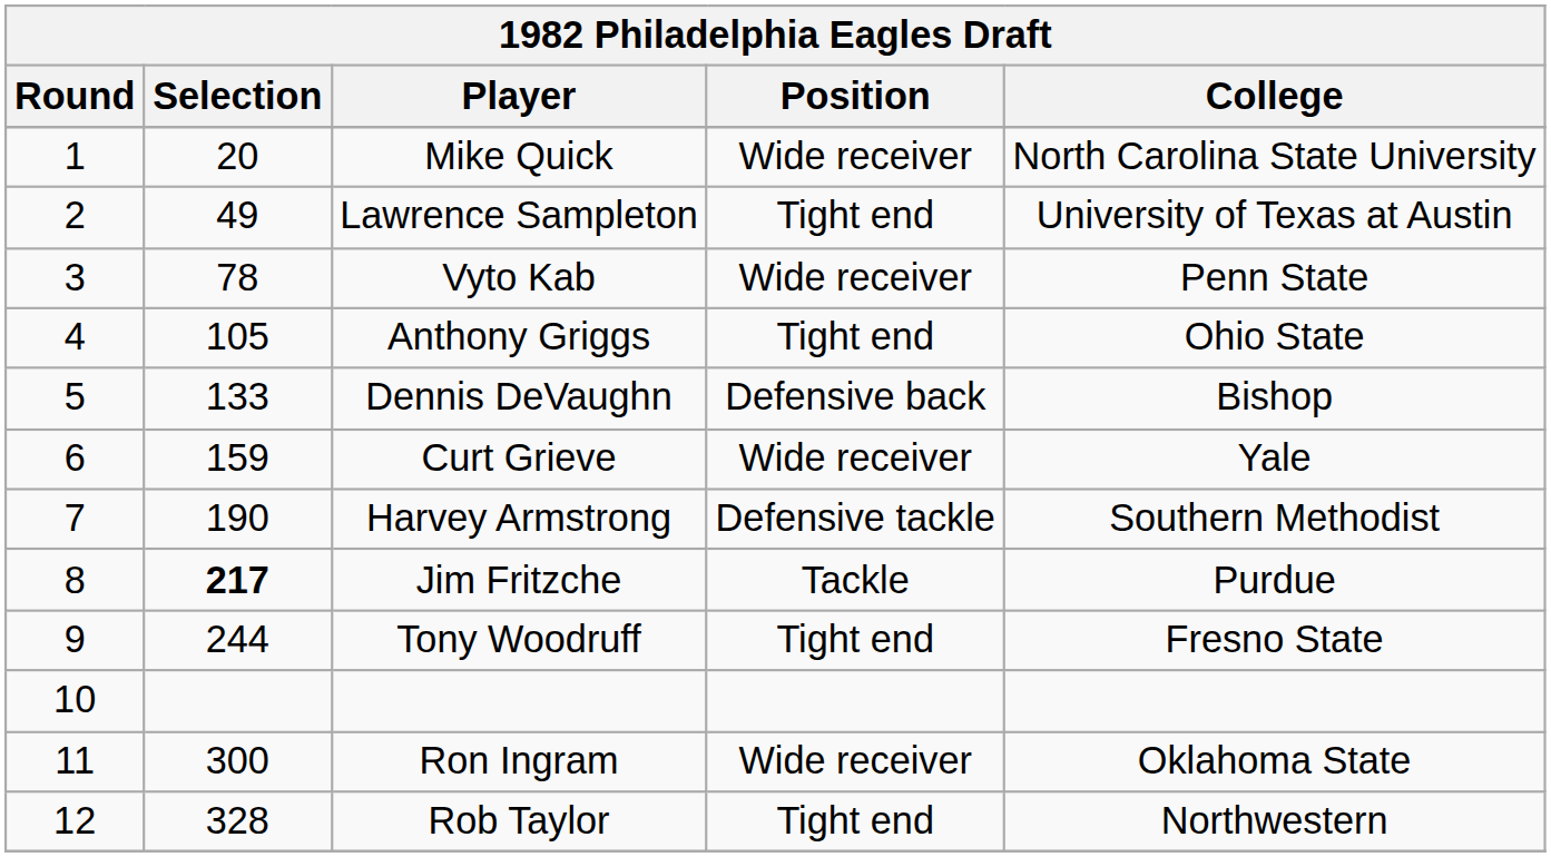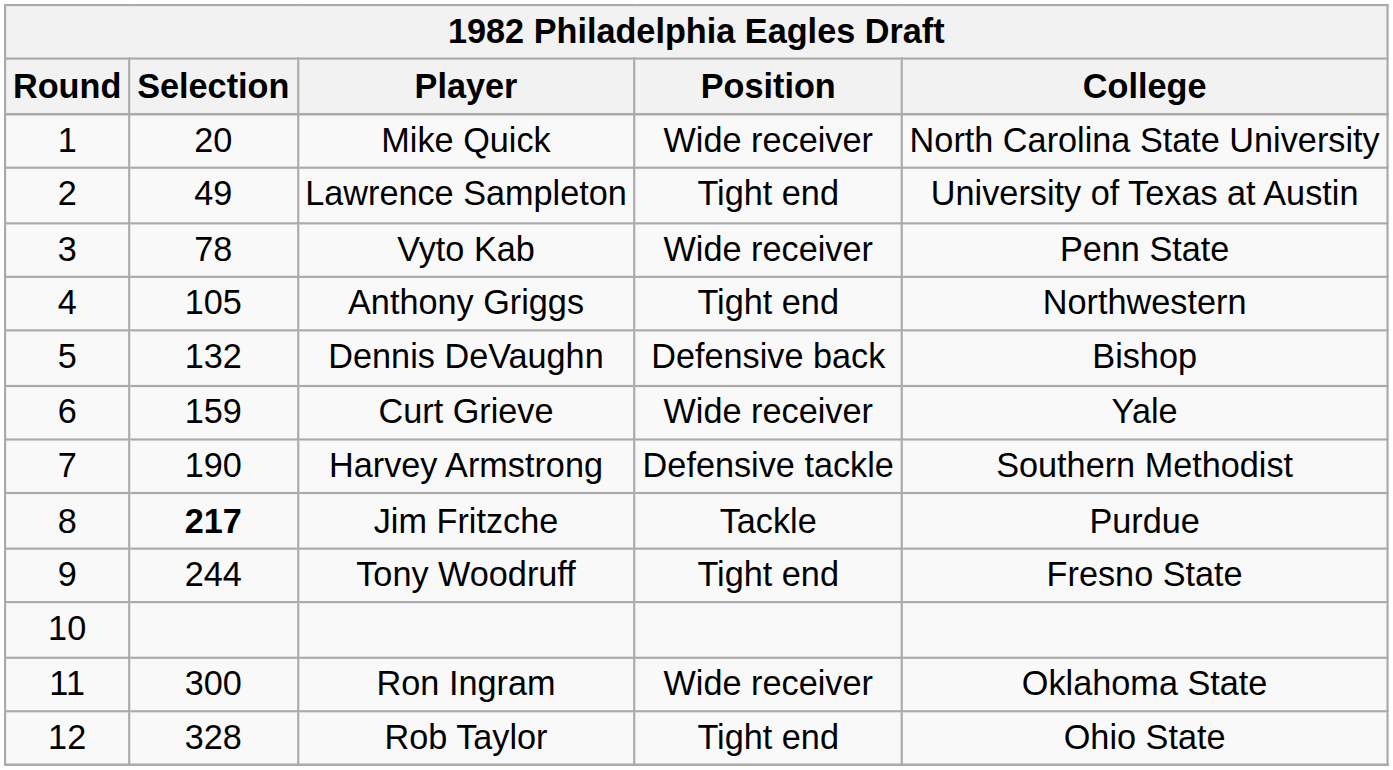Anthony Griggs | College: Ohio State -> Northwestern
Dennis DeVaughn | Selection: 133 -> 132
Rob Taylor | College: Northwestern -> Ohio State
